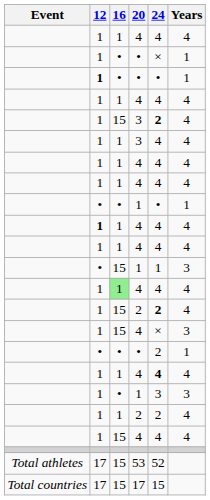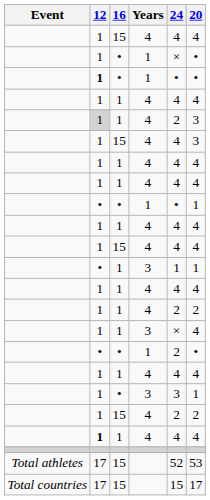columns swapped: 20 <-> Years
row 2 | 16: 1 -> 15
row 6 | 12: no background -> lightgrey background
row 6 | 16: 15 -> 1
row 6 | 24: bold -> normal
row 7 | 16: 1 -> 15
row 11 | 12: bold -> normal
row 12 | 16: 1 -> 15
row 13 | 16: 15 -> 1
row 14 | 16: lightgreen background -> no background
row 15 | 16: 15 -> 1
row 15 | 24: bold -> normal
row 16 | 16: 15 -> 1
row 18 | 24: bold -> normal
row 20 | 16: 1 -> 15
row 21 | 12: normal -> bold
row 21 | 16: 15 -> 1
